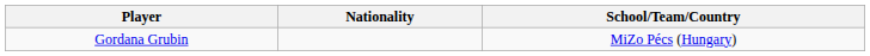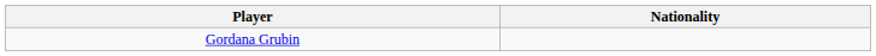- column: School/Team/Country | MiZo Pécs (Hungary)
